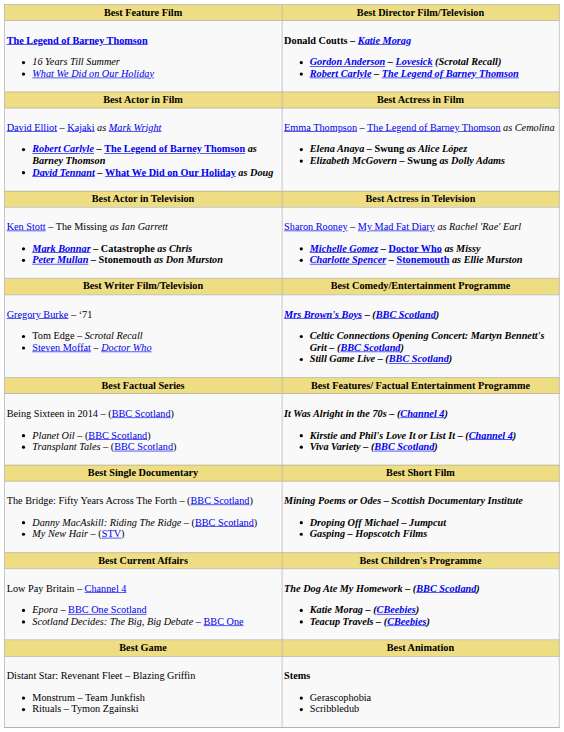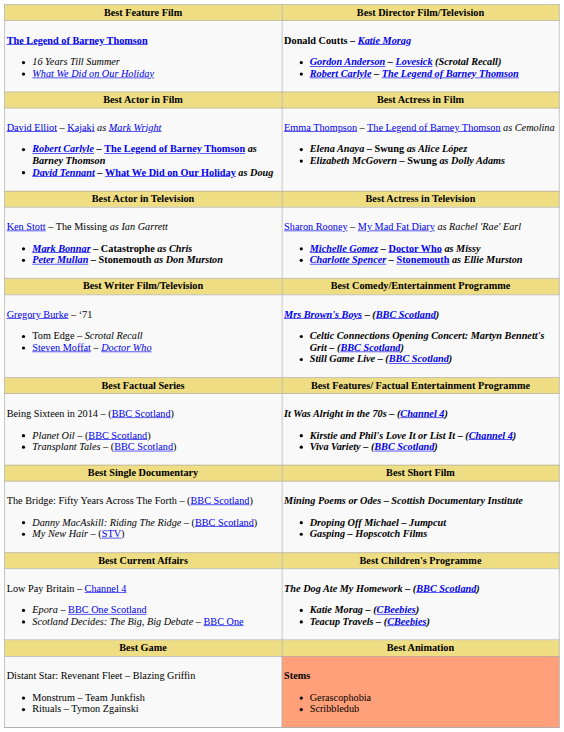row 16 | Best Director Film/Television: no background -> lightsalmon background
